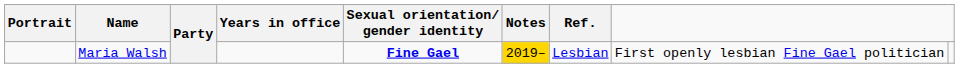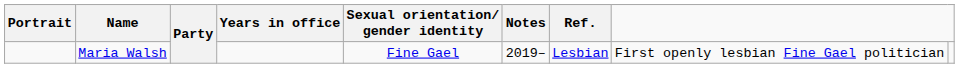Maria Walsh | Sexual orientation/ gender identity: bold -> normal
Maria Walsh | Notes: gold background -> no background
